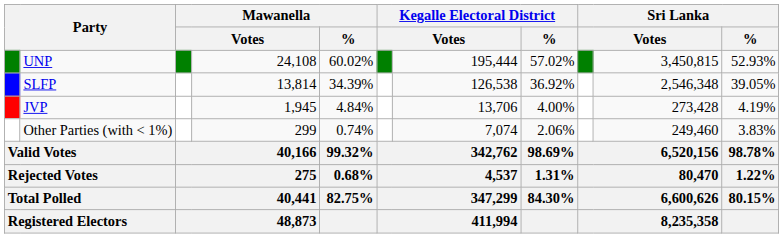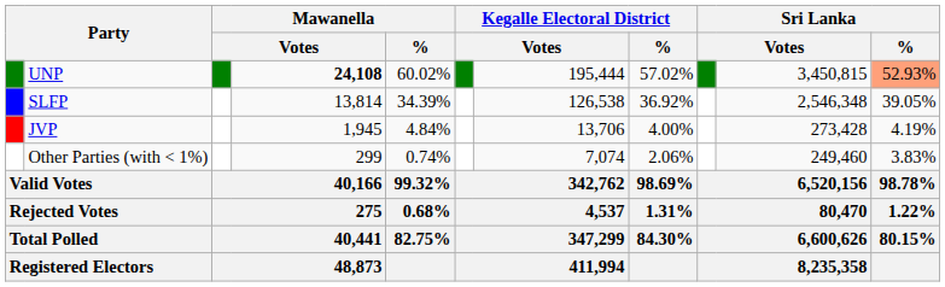UNP | column 4: normal -> bold
UNP | Sri Lanka / %: no background -> lightsalmon background
